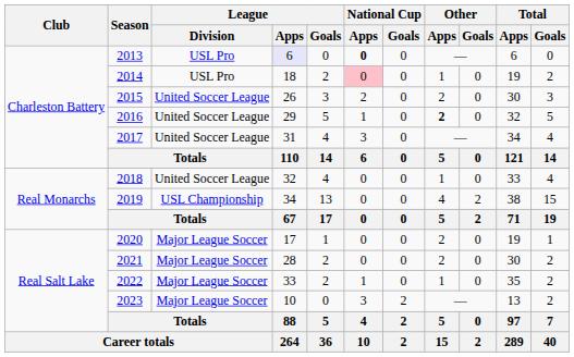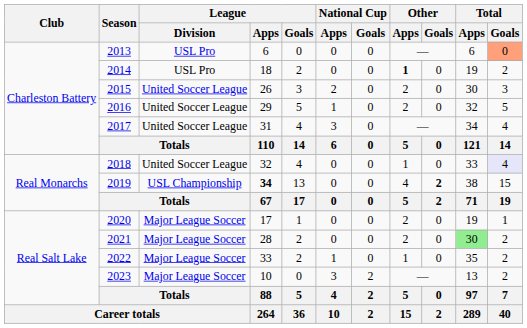2013 | League / Apps: lavender background -> no background
2013 | National Cup / Apps: bold -> normal
2013 | Total / Goals: no background -> lightsalmon background
2014 | National Cup / Apps: pink background -> no background
2014 | Other / Apps: normal -> bold
2016 | Other / Apps: bold -> normal
2018 | Total / Goals: no background -> lavender background
2019 | League / Apps: normal -> bold
2019 | Other / Goals: normal -> bold
2021 | Total / Apps: no background -> lightgreen background
